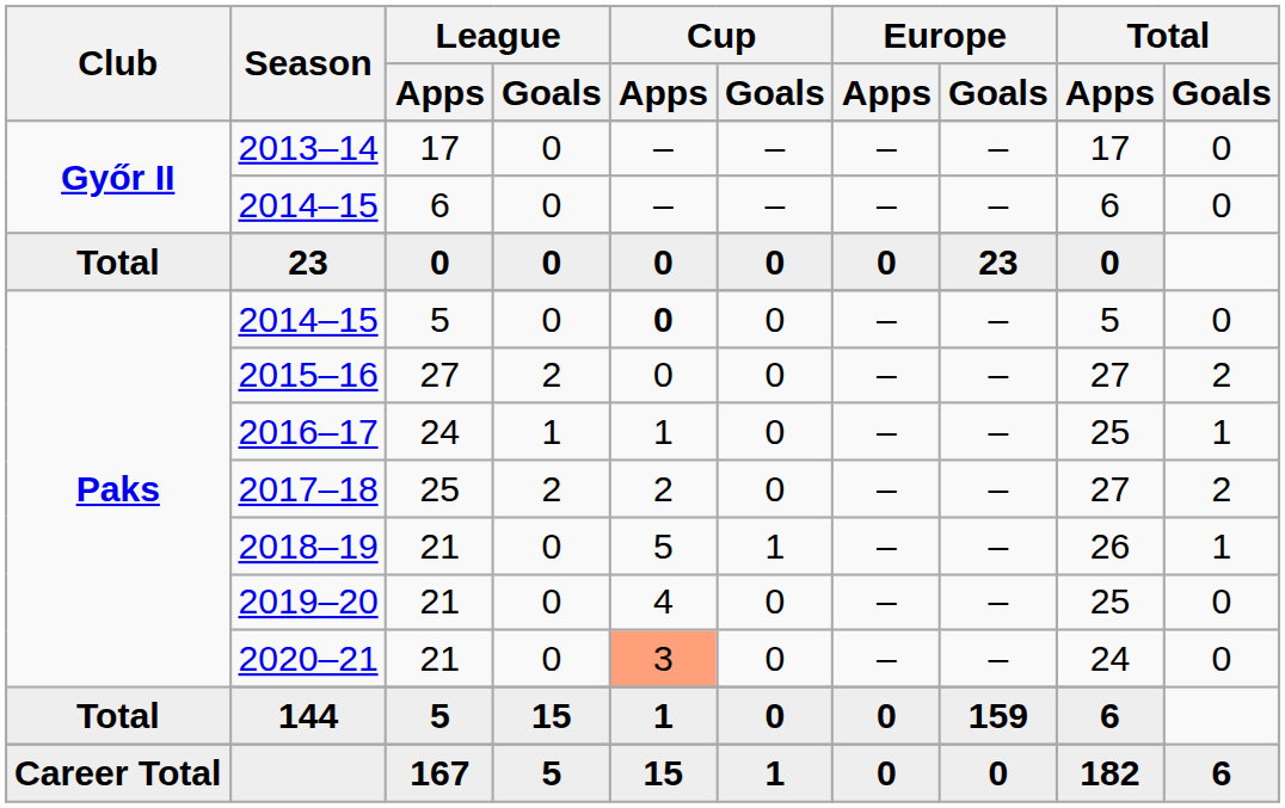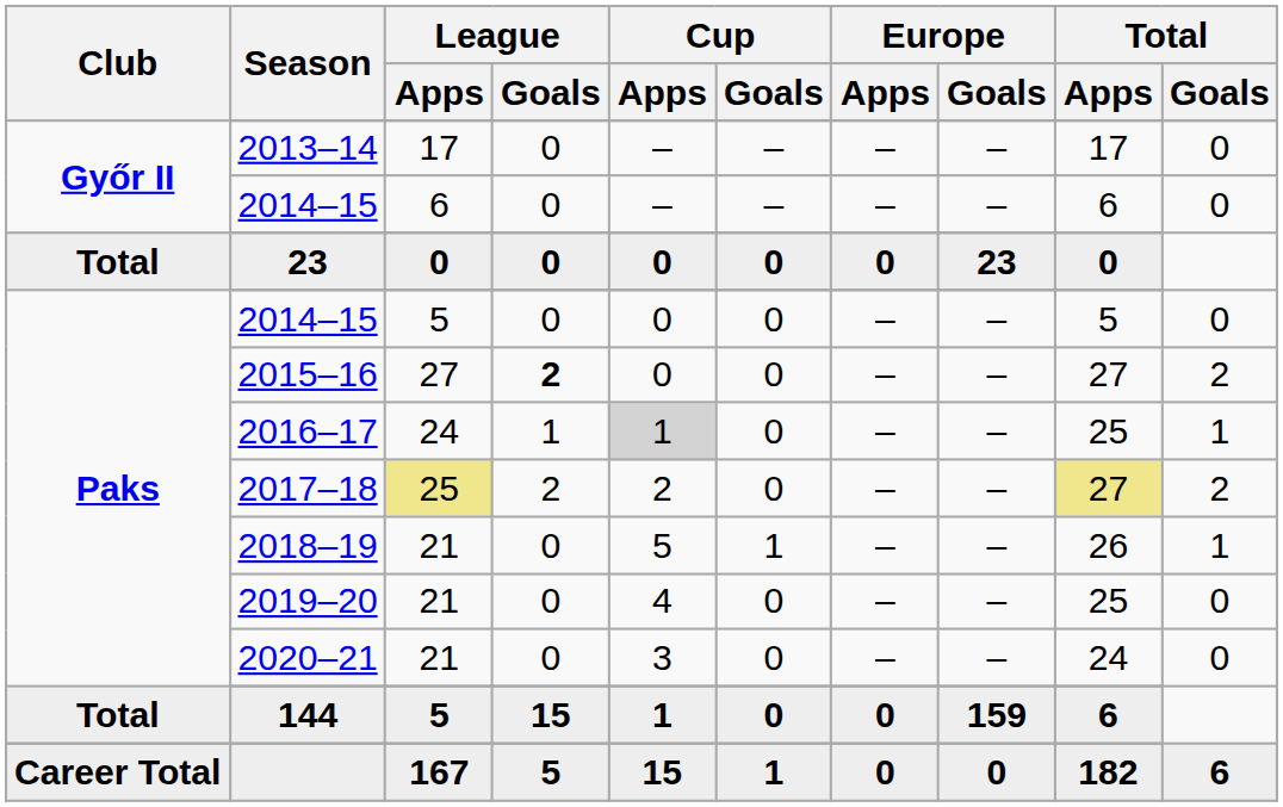Paks / 2014–15 | Cup / Apps: bold -> normal
2015–16 | League / Goals: normal -> bold
2016–17 | Cup / Apps: no background -> lightgrey background
2017–18 | League / Apps: no background -> khaki background
2017–18 | Total / Apps: no background -> khaki background
2020–21 | Cup / Apps: lightsalmon background -> no background
